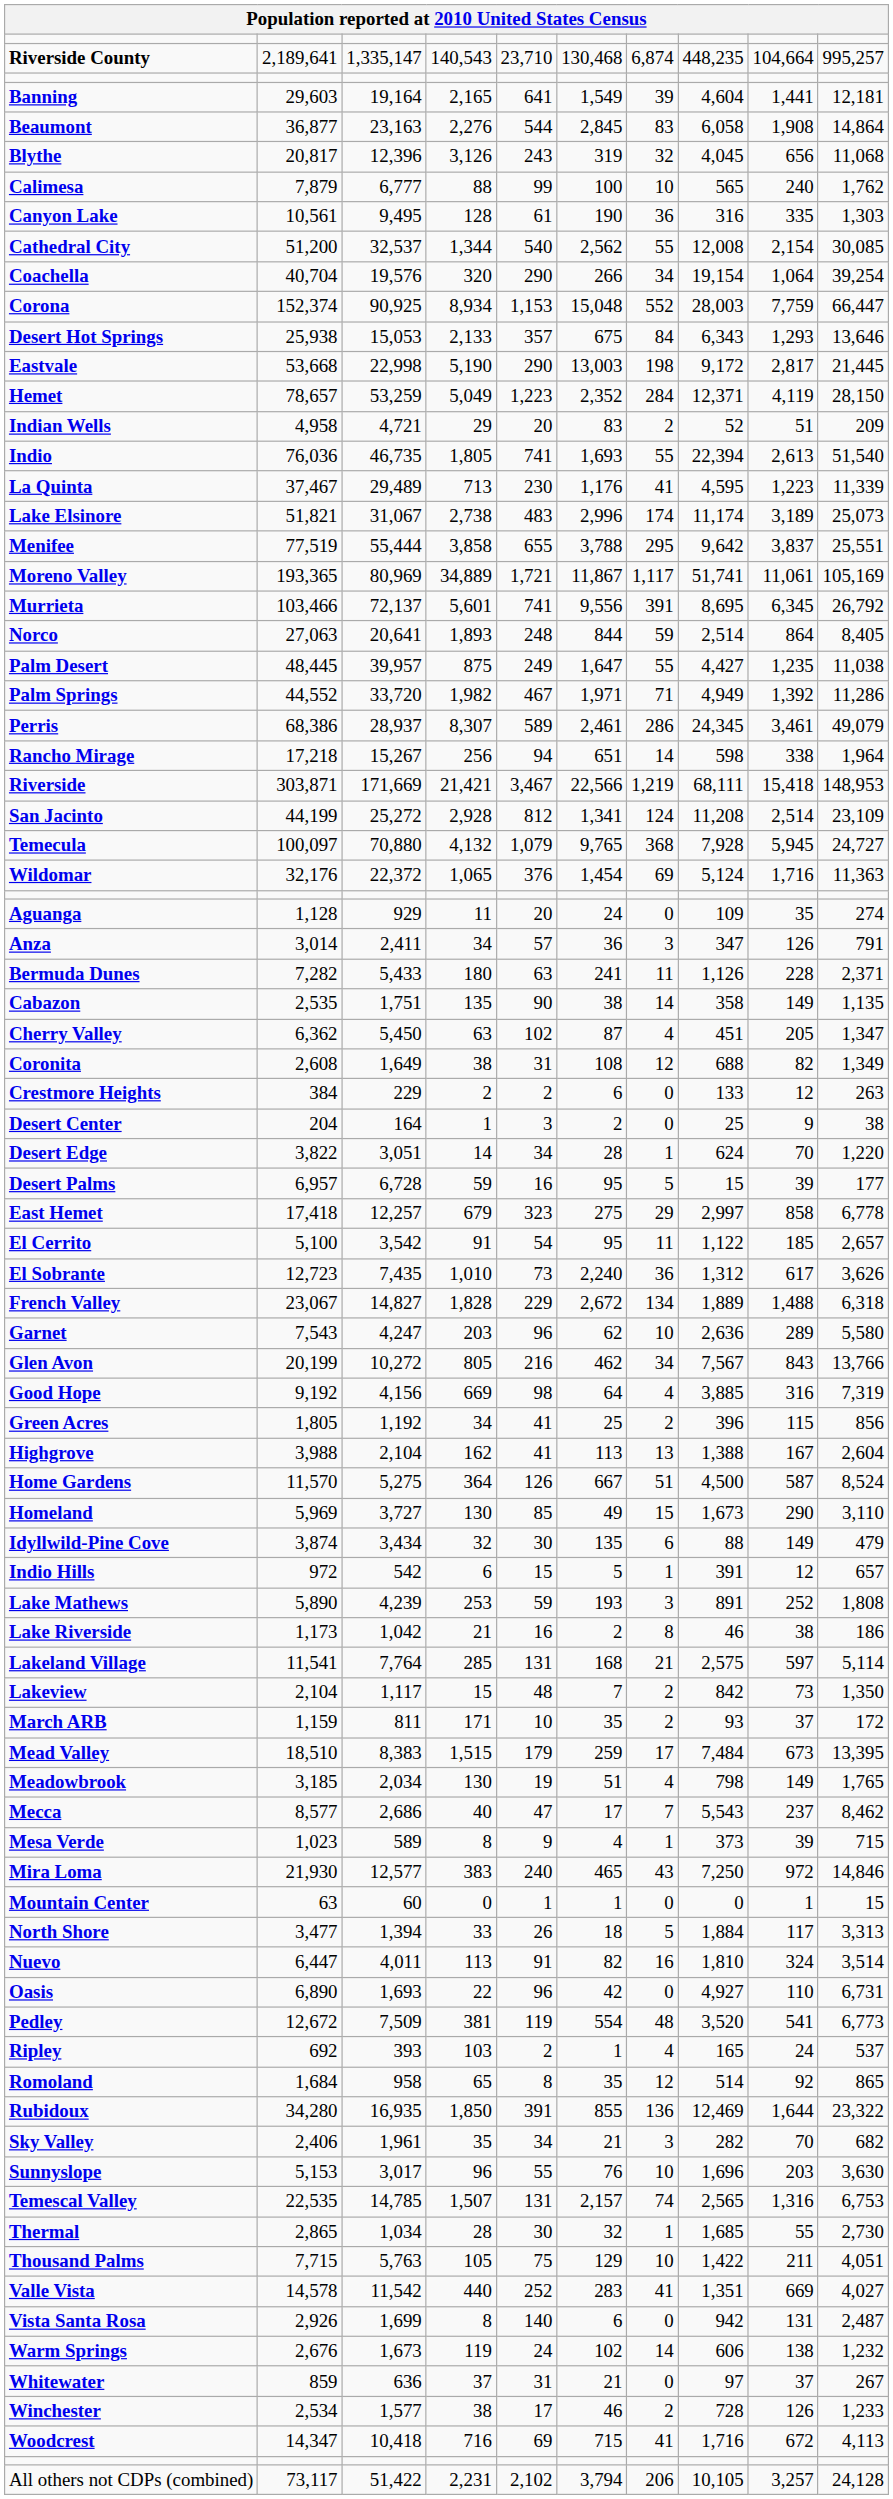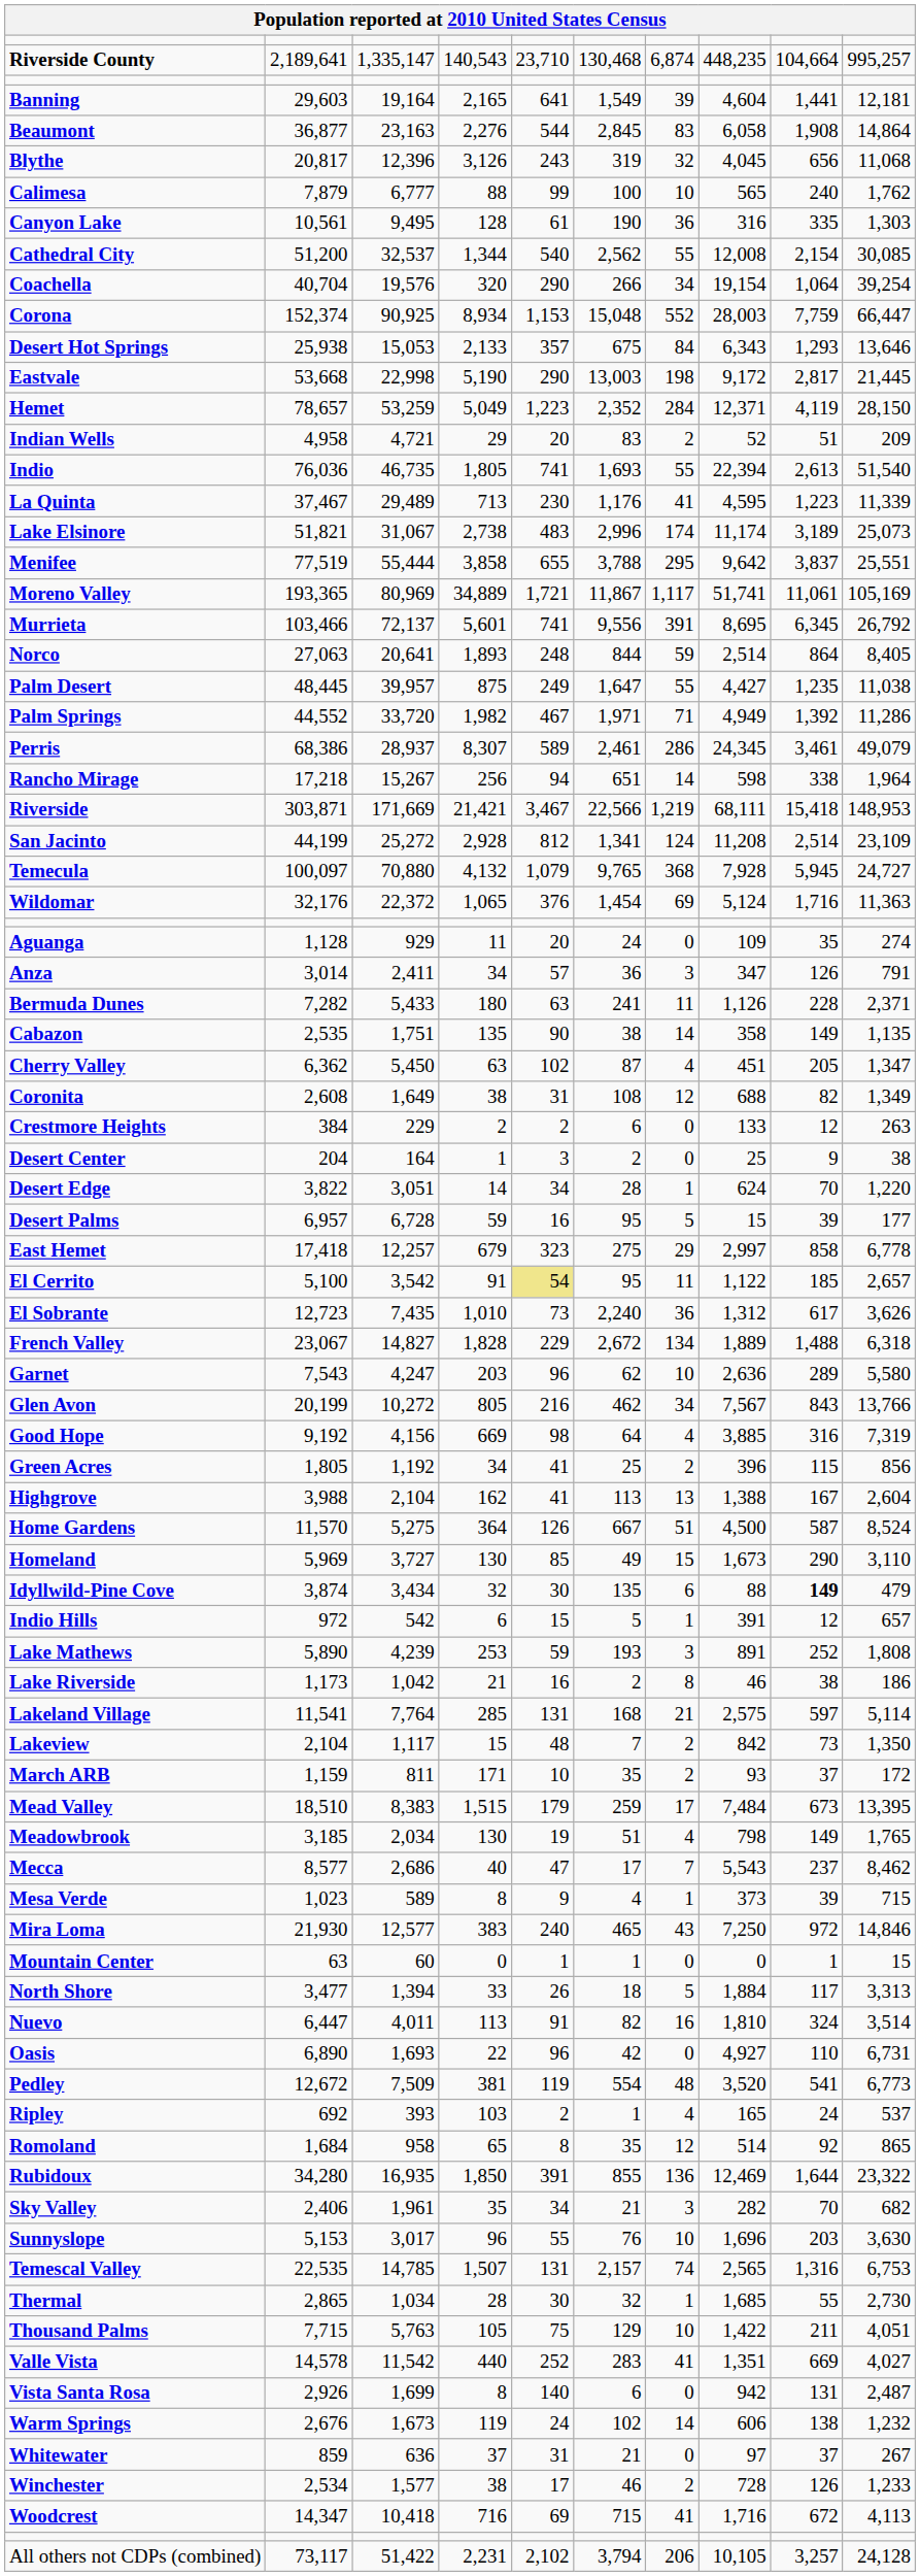El Cerrito | column 5: no background -> khaki background
Idyllwild-Pine Cove | column 9: normal -> bold
